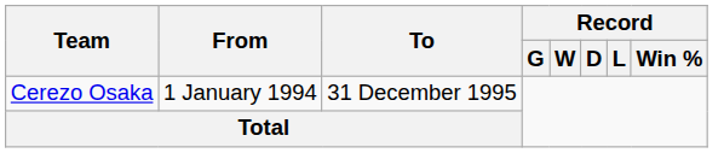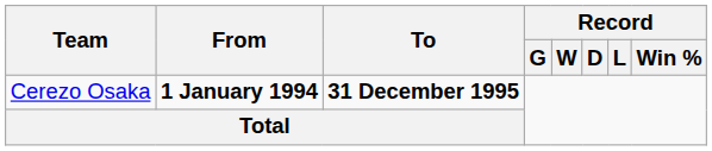Cerezo Osaka | From: normal -> bold
Cerezo Osaka | To: normal -> bold
